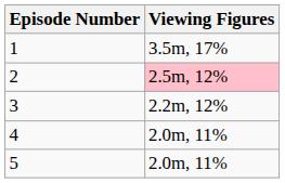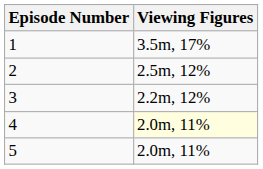2 | Viewing Figures: pink background -> no background
4 | Viewing Figures: no background -> lightyellow background
